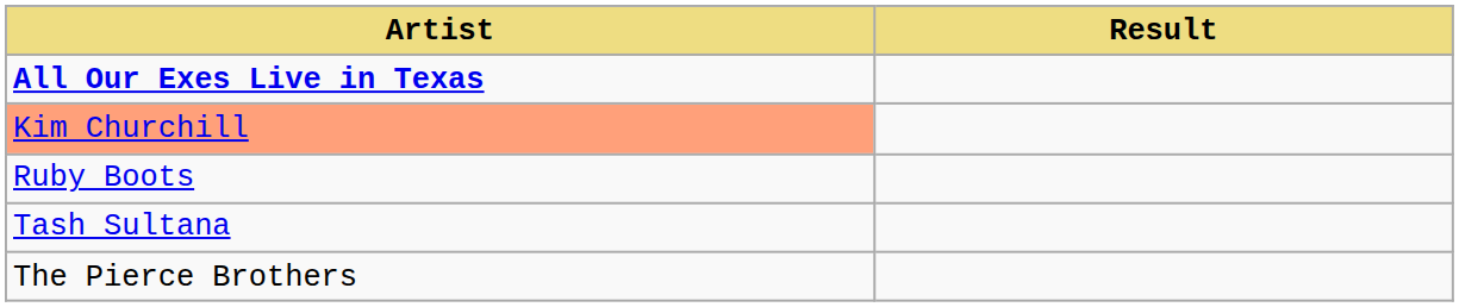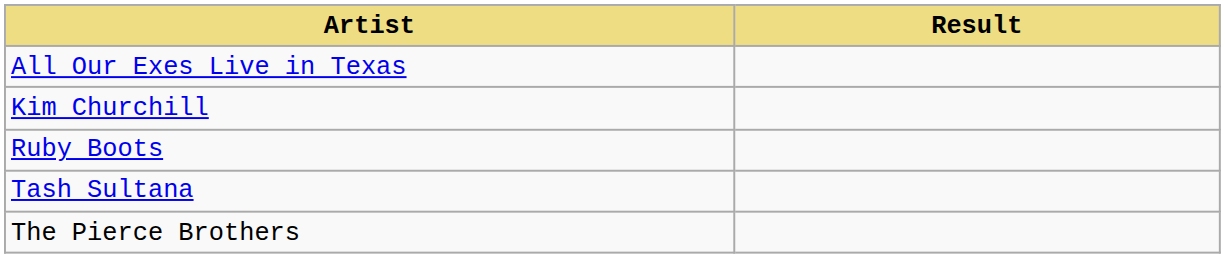All Our Exes Live in Texas | Artist: bold -> normal
Kim Churchill | Artist: lightsalmon background -> no background
